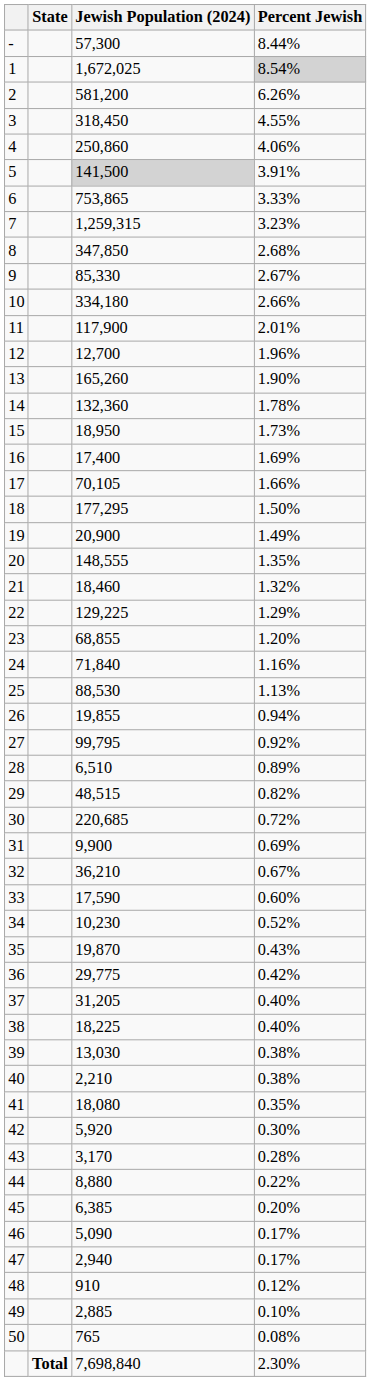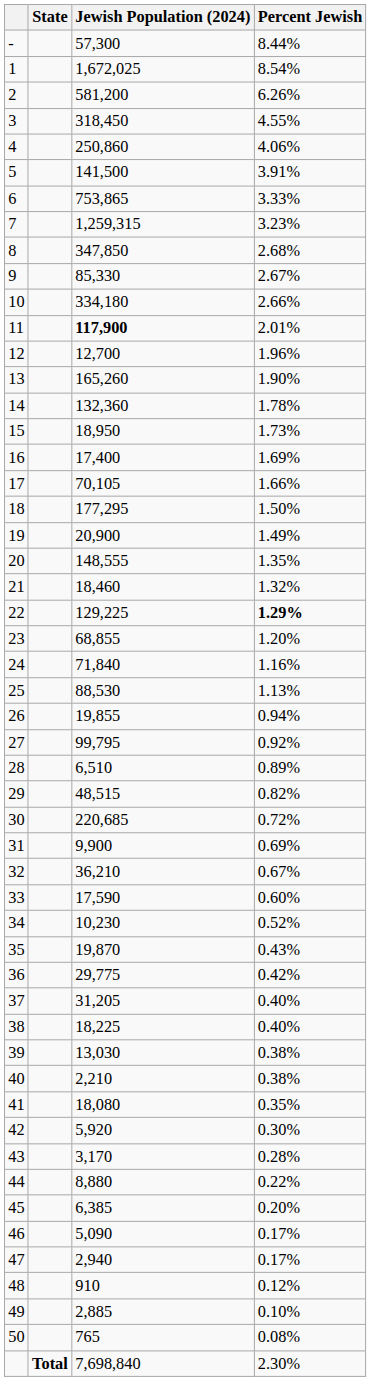1 | Percent Jewish: lightgrey background -> no background
5 | Jewish Population (2024): lightgrey background -> no background
11 | Jewish Population (2024): normal -> bold
22 | Percent Jewish: normal -> bold
